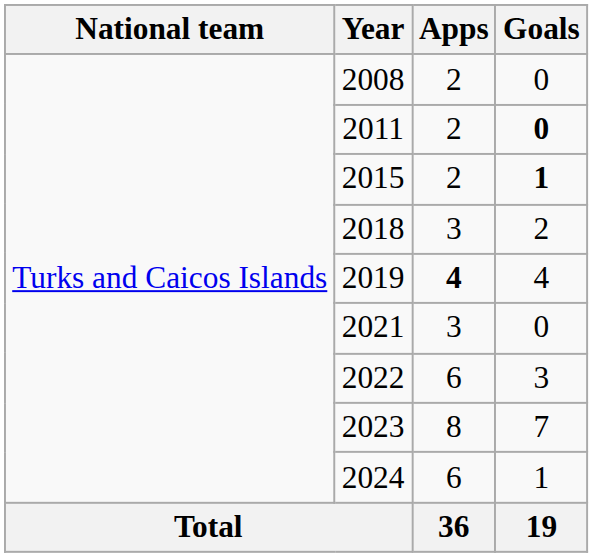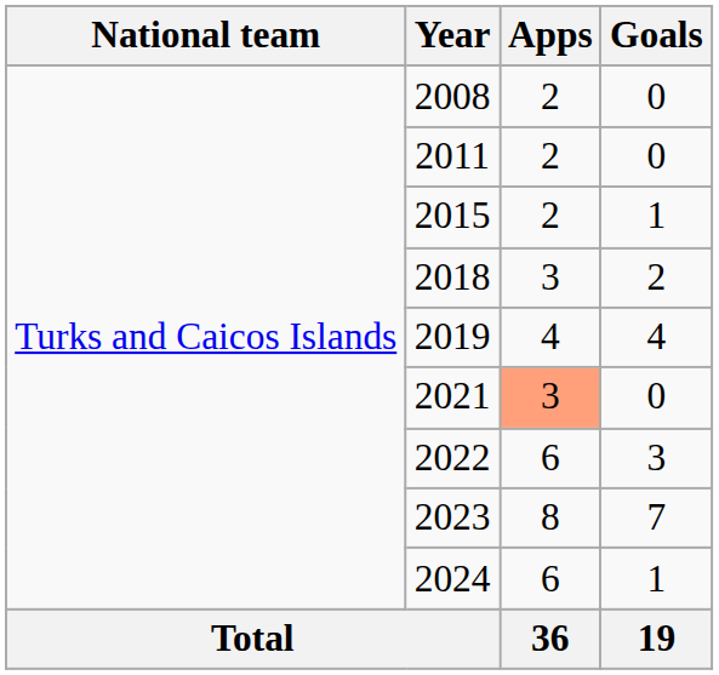2011 | Goals: bold -> normal
2015 | Goals: bold -> normal
2019 | Apps: bold -> normal
2021 | Apps: no background -> lightsalmon background
